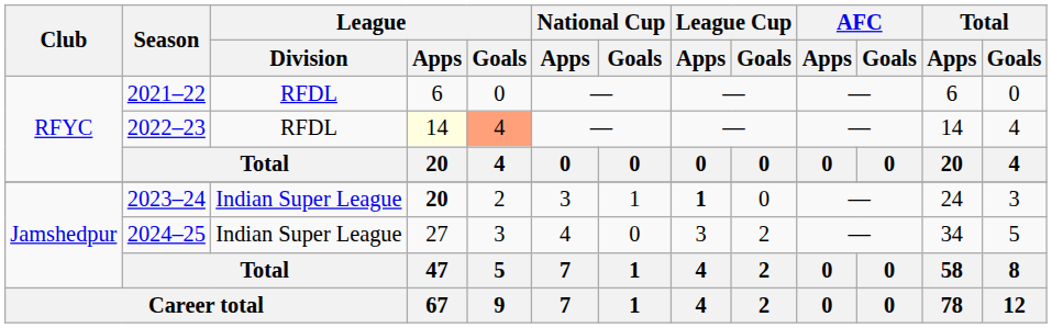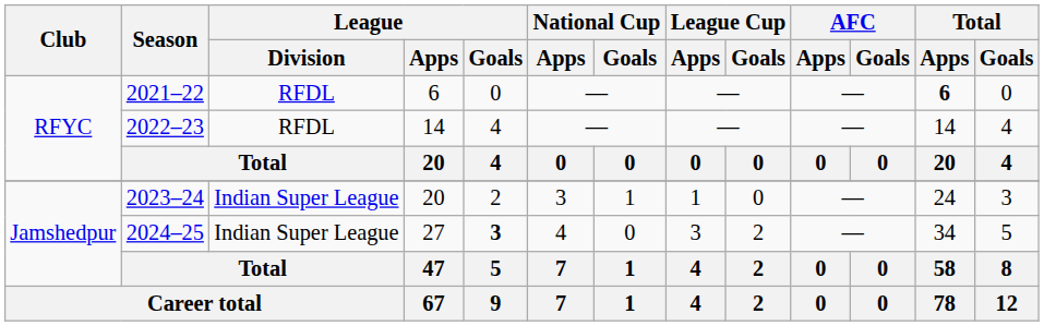2021–22 | Total / Apps: normal -> bold
2022–23 | League / Apps: lightyellow background -> no background
2022–23 | League / Goals: lightsalmon background -> no background
2023–24 | League / Apps: bold -> normal
2023–24 | League Cup / Apps: bold -> normal
2024–25 | League / Goals: normal -> bold
